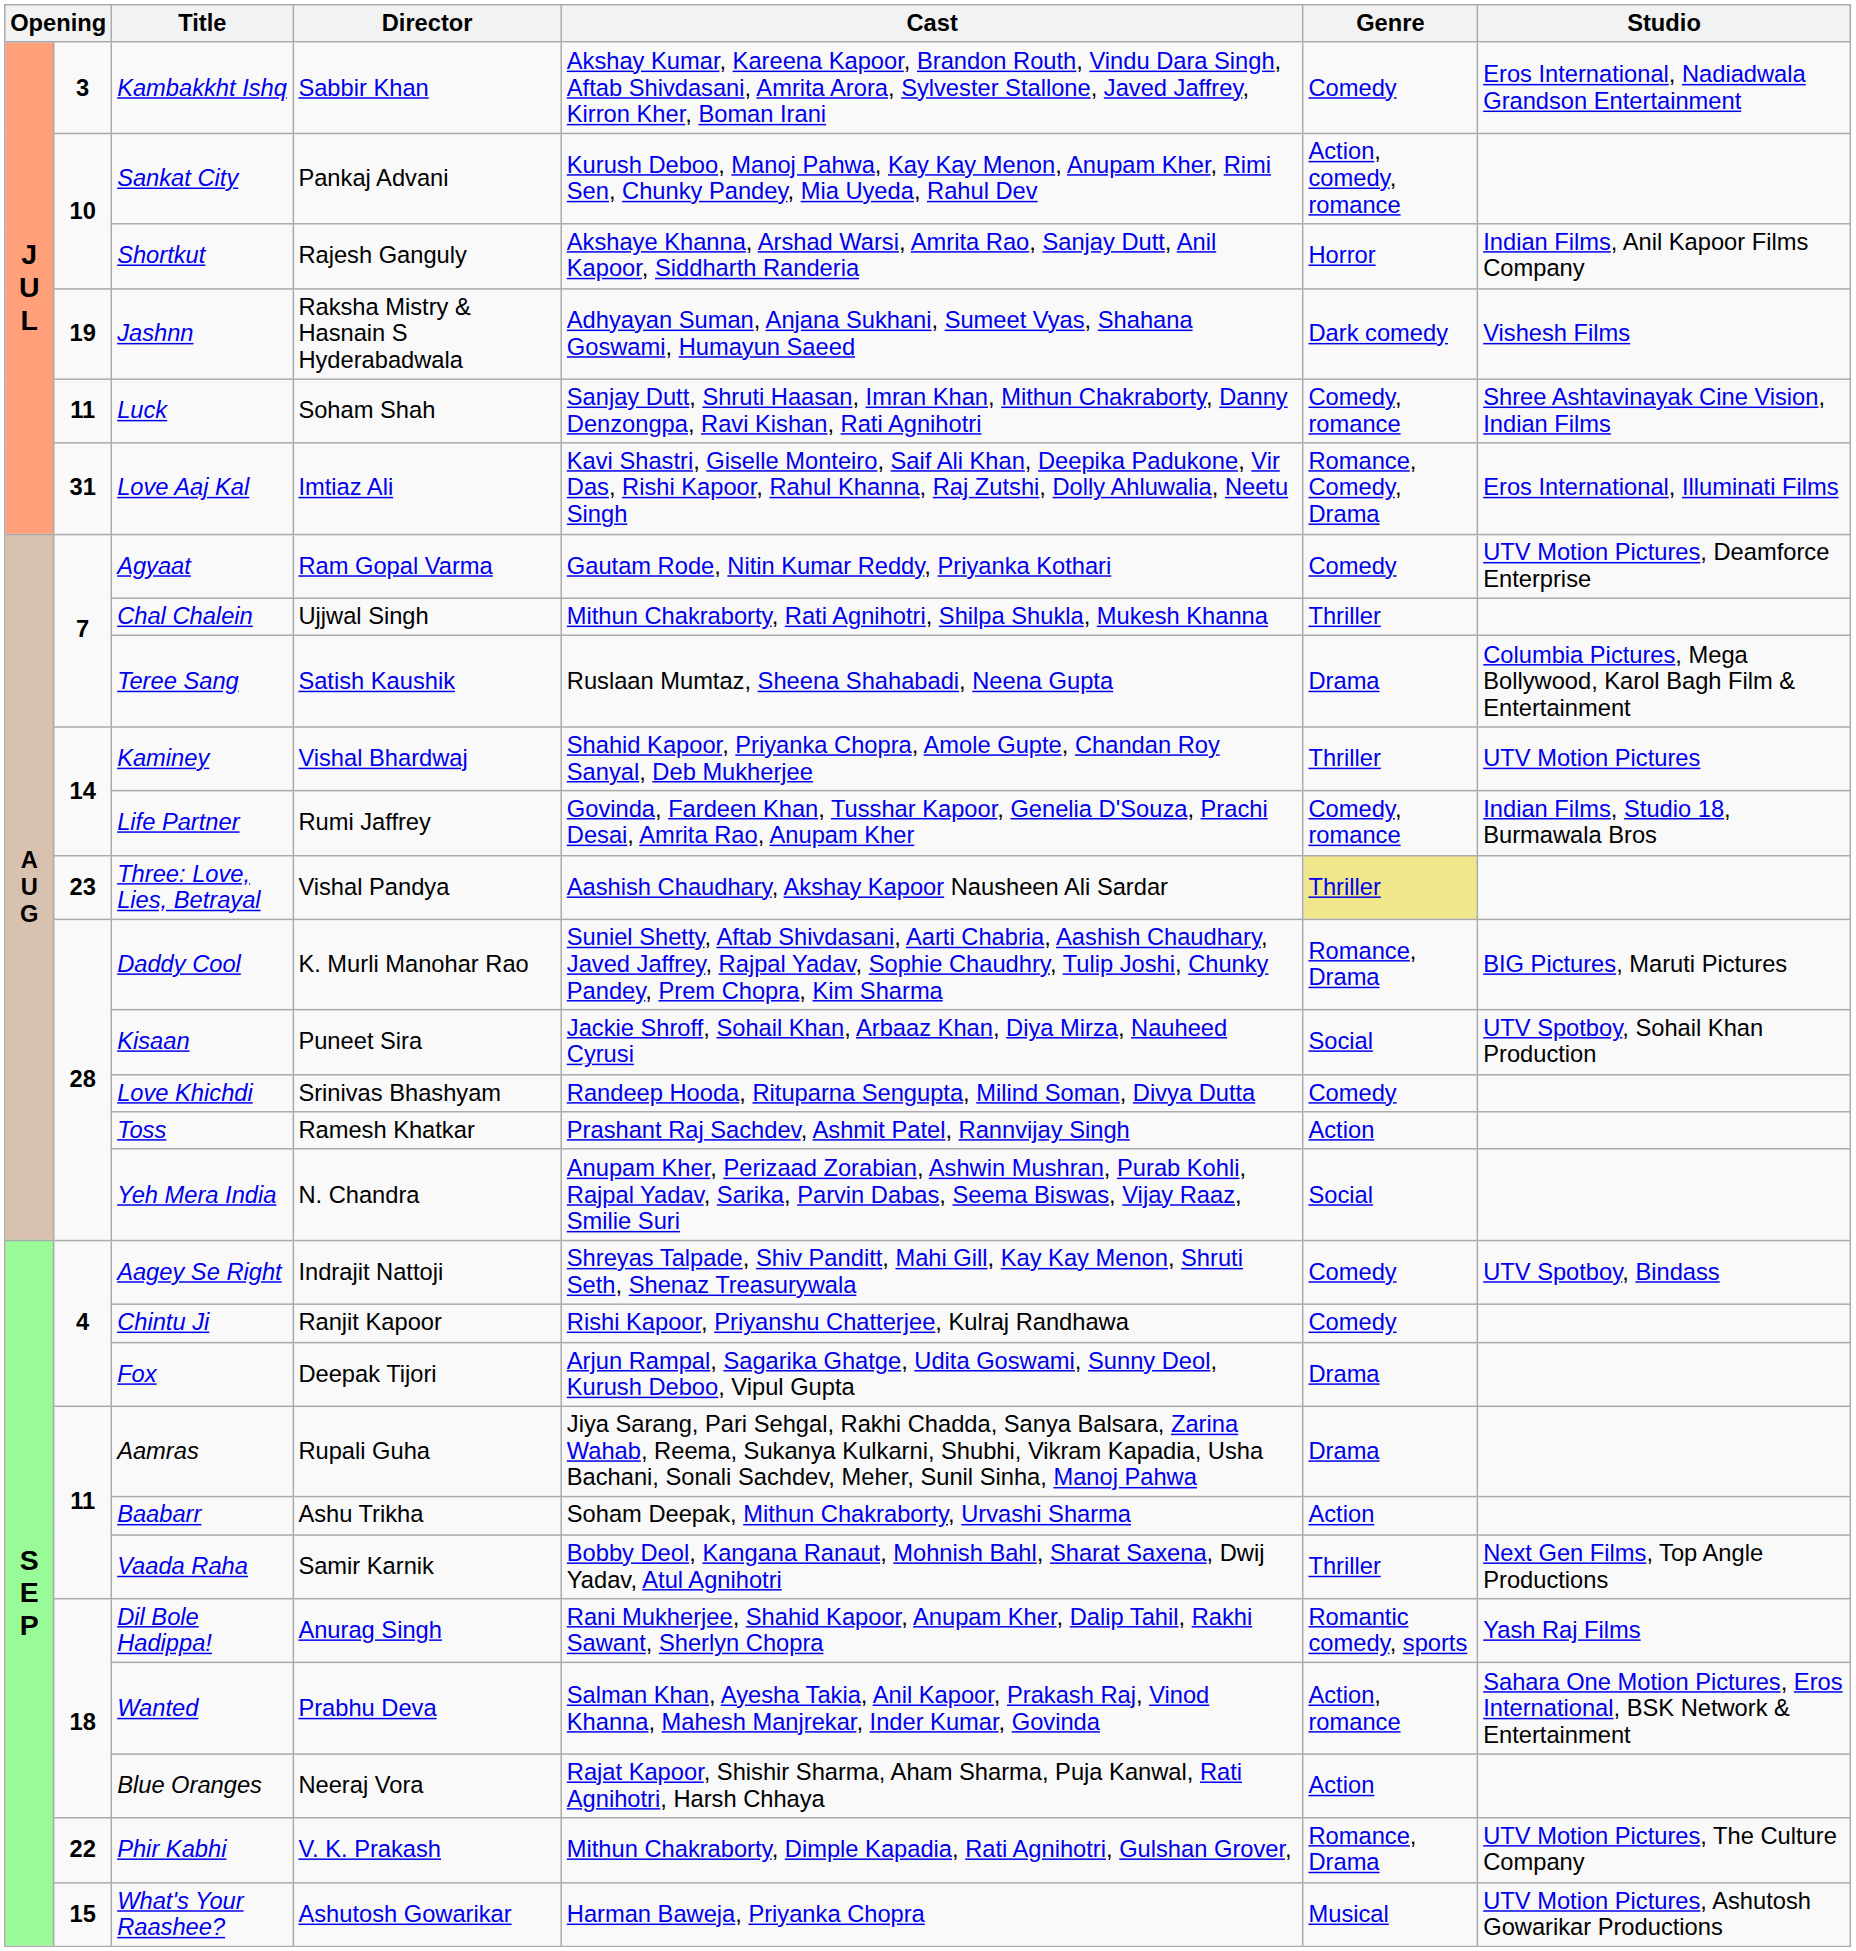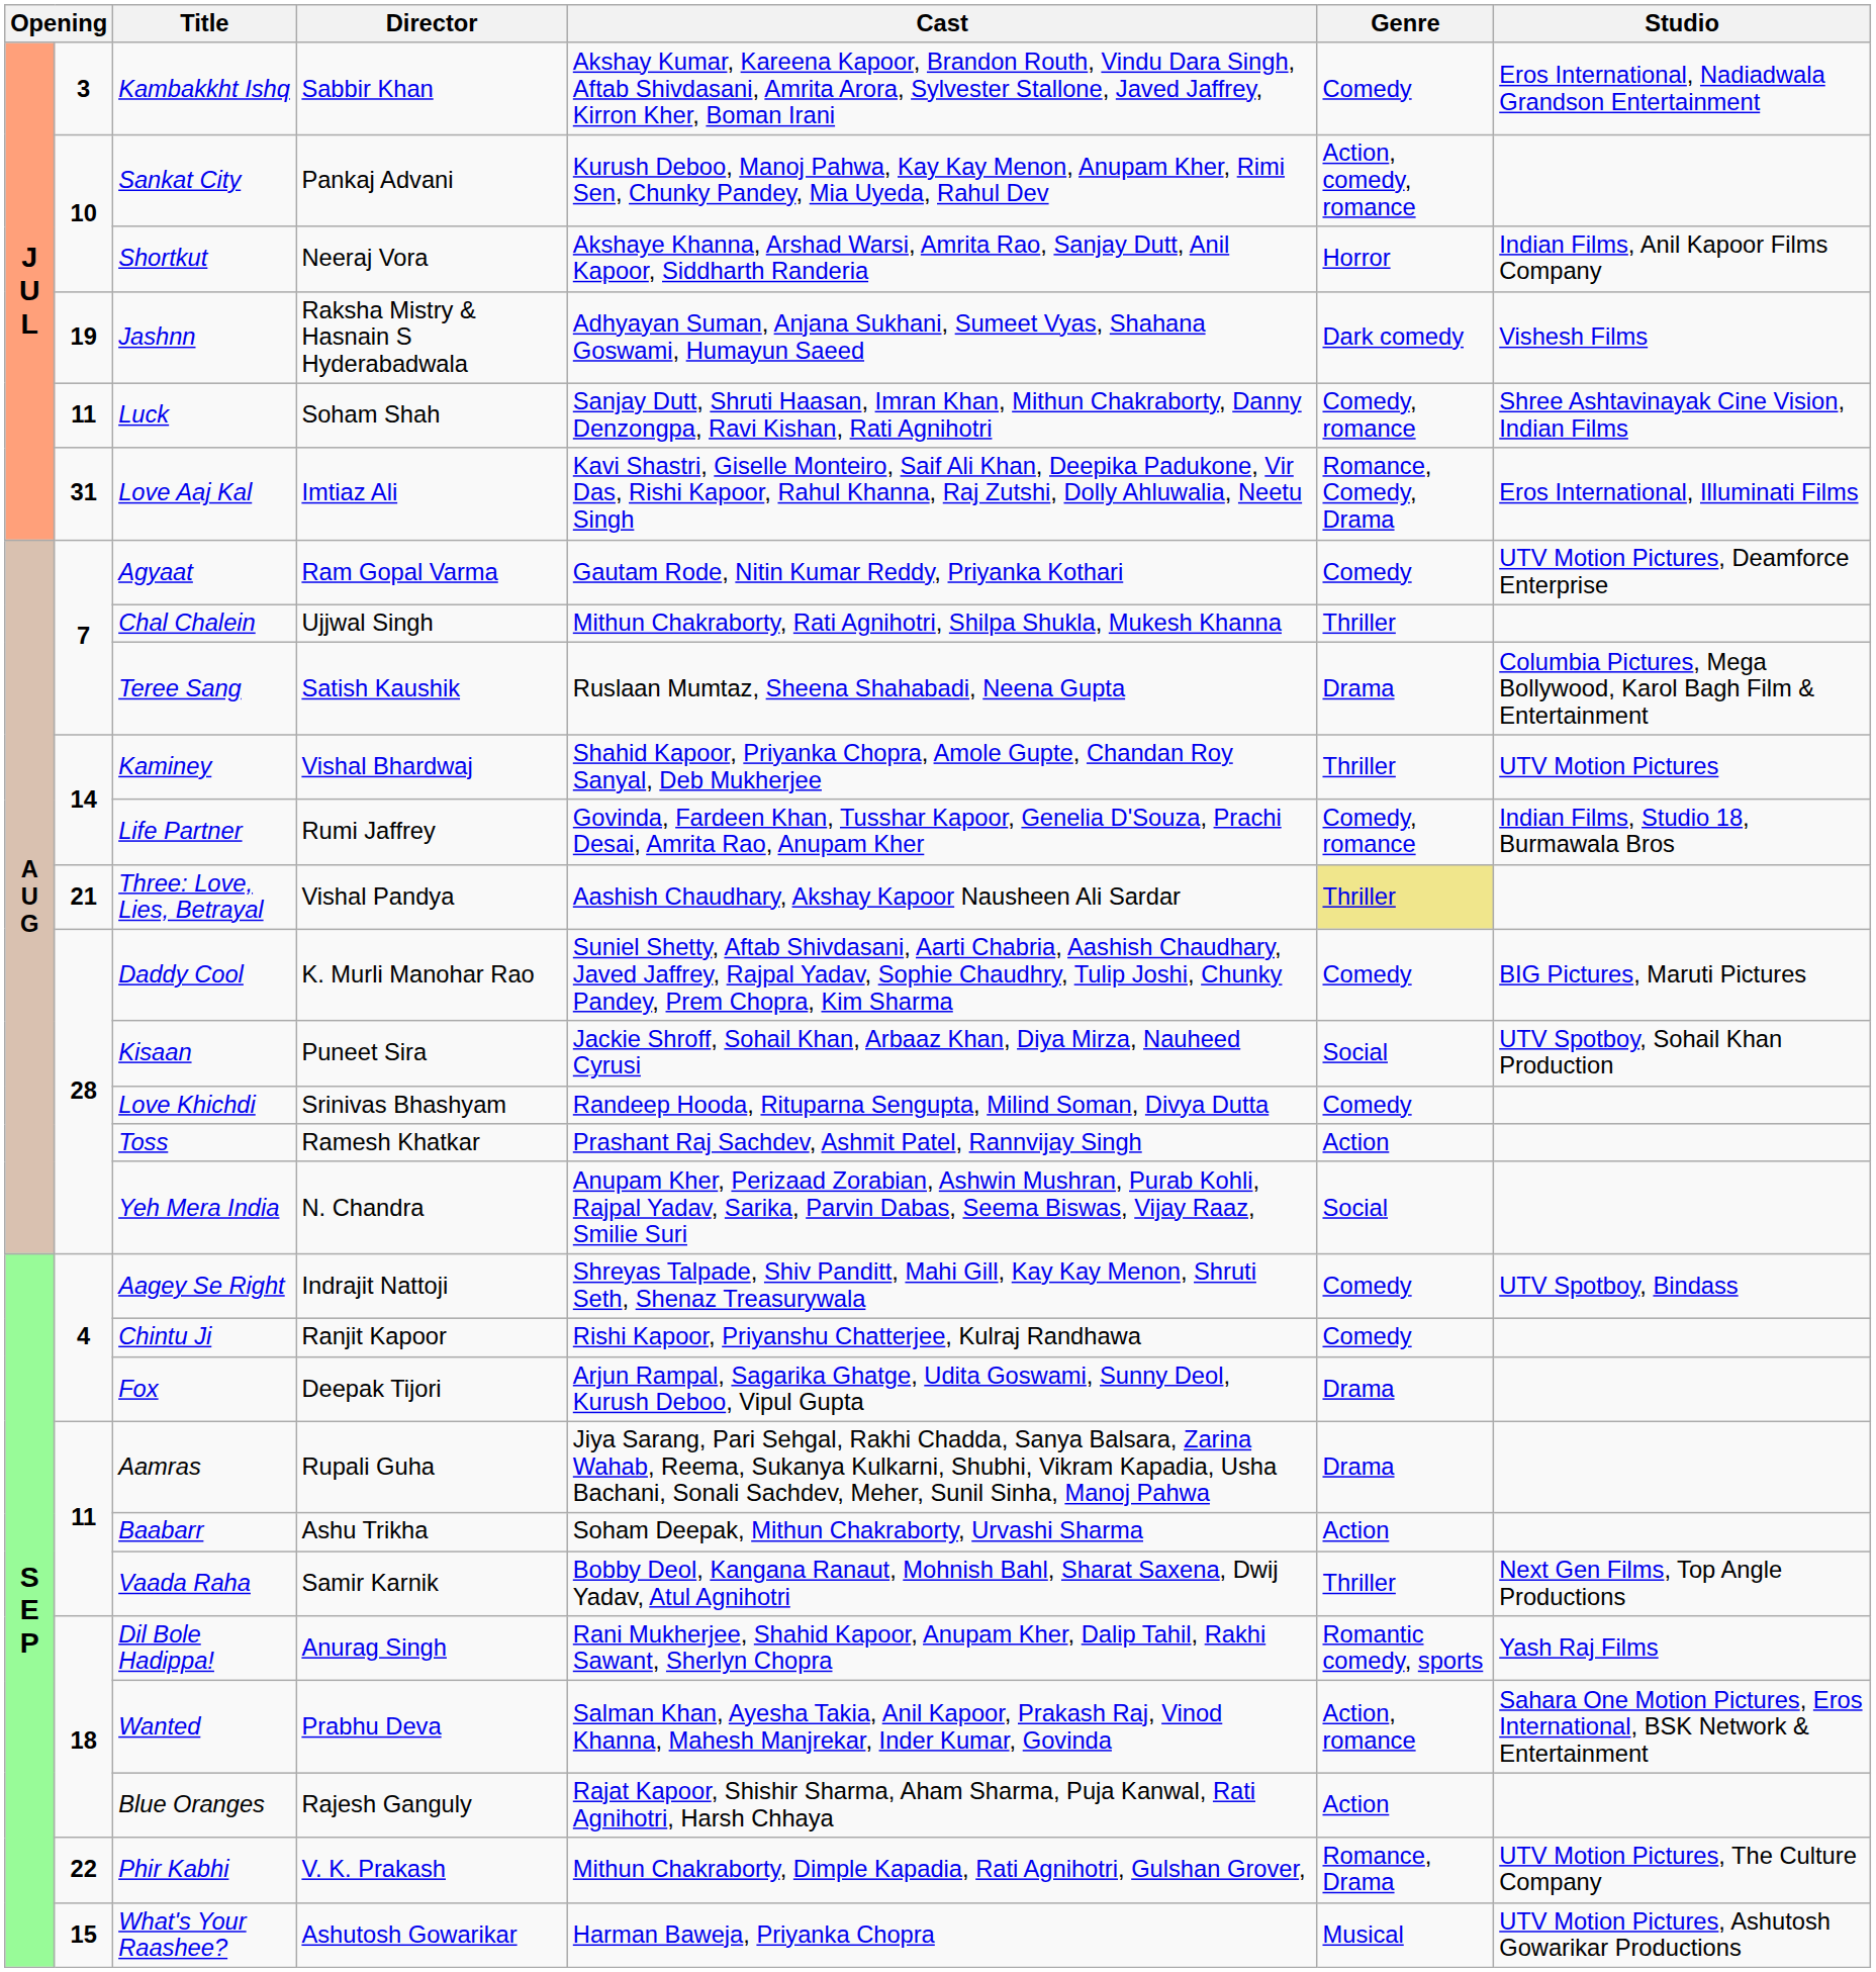Shortkut | Director: Rajesh Ganguly -> Neeraj Vora
Three: Love, Lies, Betrayal | column 2: 23 -> 21
Daddy Cool | Genre: Romance, Drama -> Comedy
Blue Oranges | Director: Neeraj Vora -> Rajesh Ganguly
